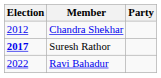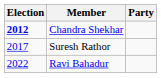Chandra Shekhar | Election: normal -> bold
Suresh Rathor | Election: bold -> normal
